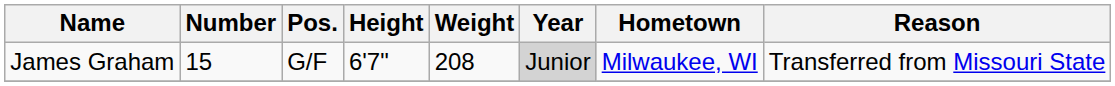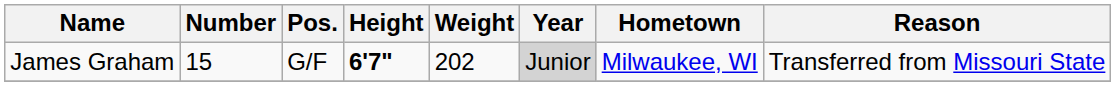James Graham | Height: normal -> bold
James Graham | Weight: 208 -> 202
